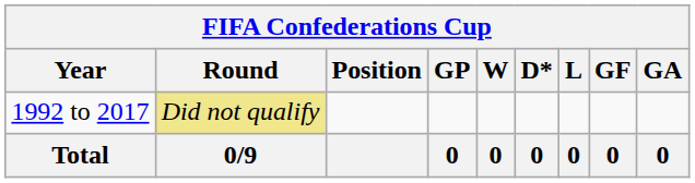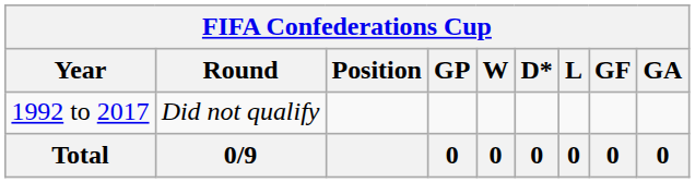1992 to 2017 | Round: khaki background -> no background
